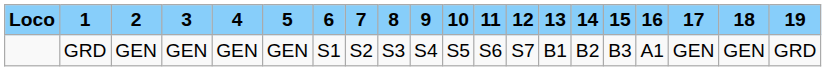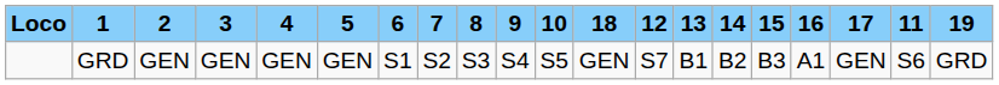columns swapped: 11 <-> 18
